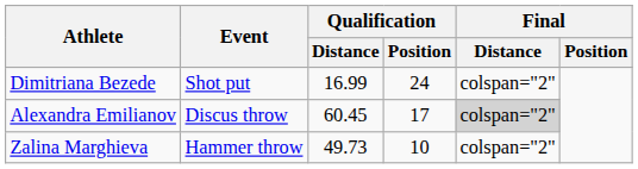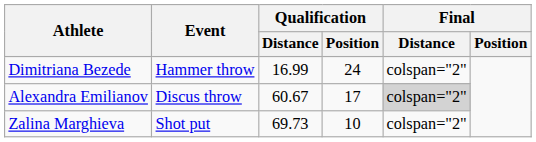Dimitriana Bezede | Event: Shot put -> Hammer throw
Alexandra Emilianov | Qualification / Distance: 60.45 -> 60.67
Zalina Marghieva | Event: Hammer throw -> Shot put
Zalina Marghieva | Qualification / Distance: 49.73 -> 69.73
